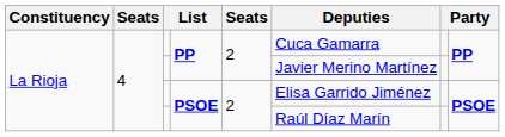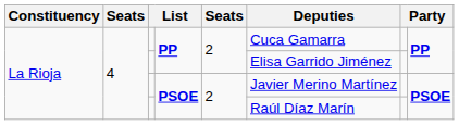row 3 | Deputies: Javier Merino Martínez -> Elisa Garrido Jiménez
row 4 | Deputies: Elisa Garrido Jiménez -> Javier Merino Martínez
